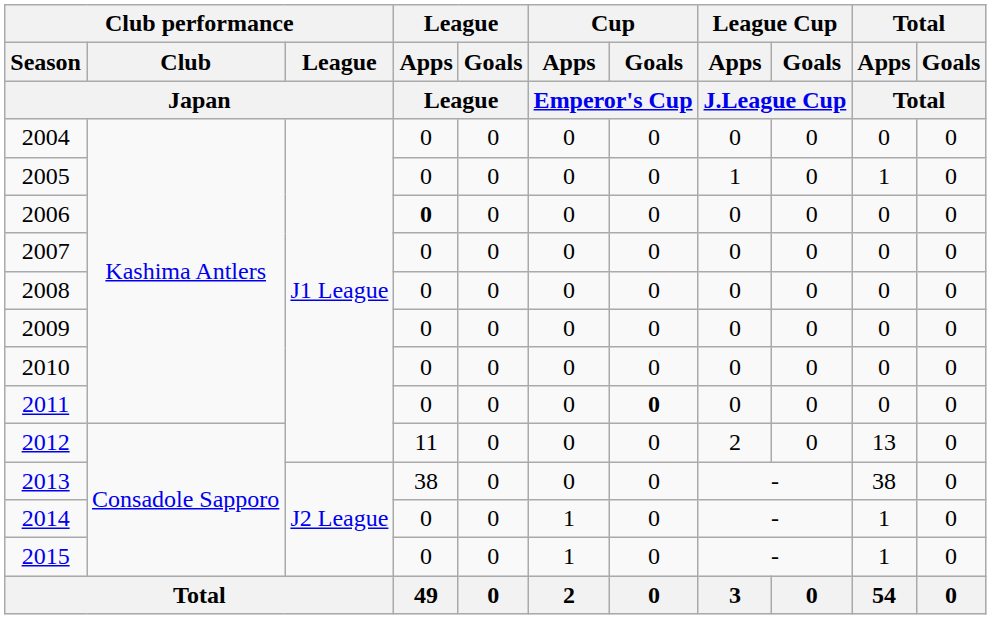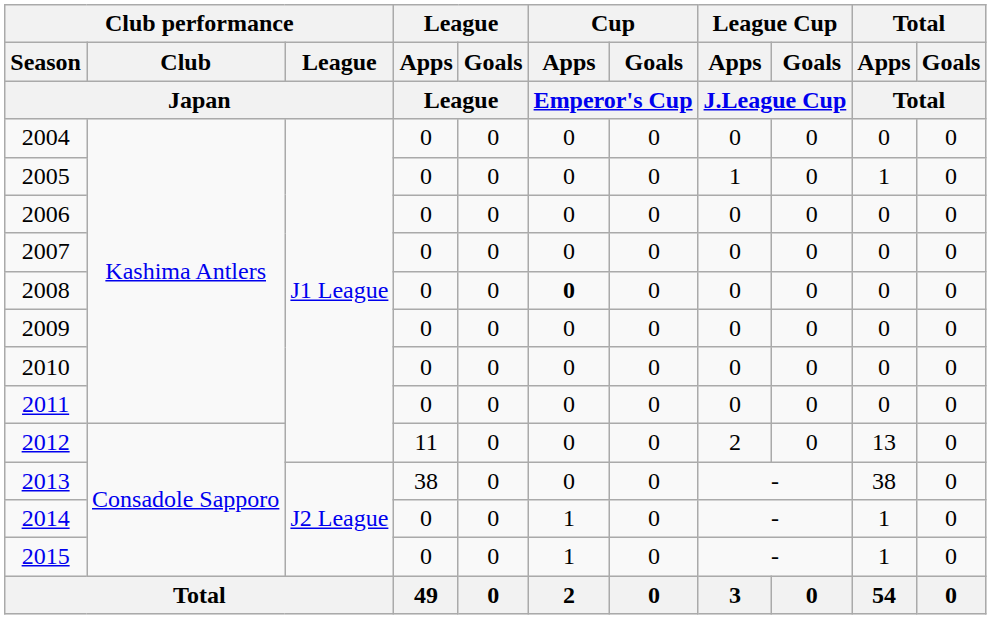2006 | League / Apps / League: bold -> normal
2008 | Cup / Apps / Emperor's Cup: normal -> bold
2011 | Cup / Goals / Emperor's Cup: bold -> normal
